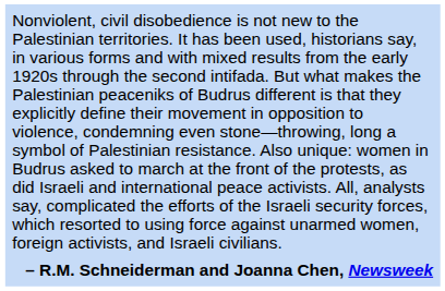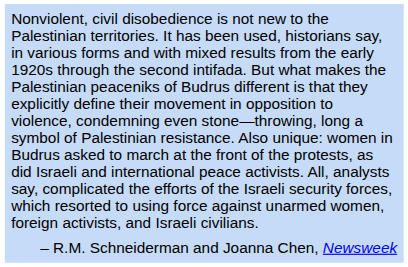row 2 | column 1: bold -> normal
